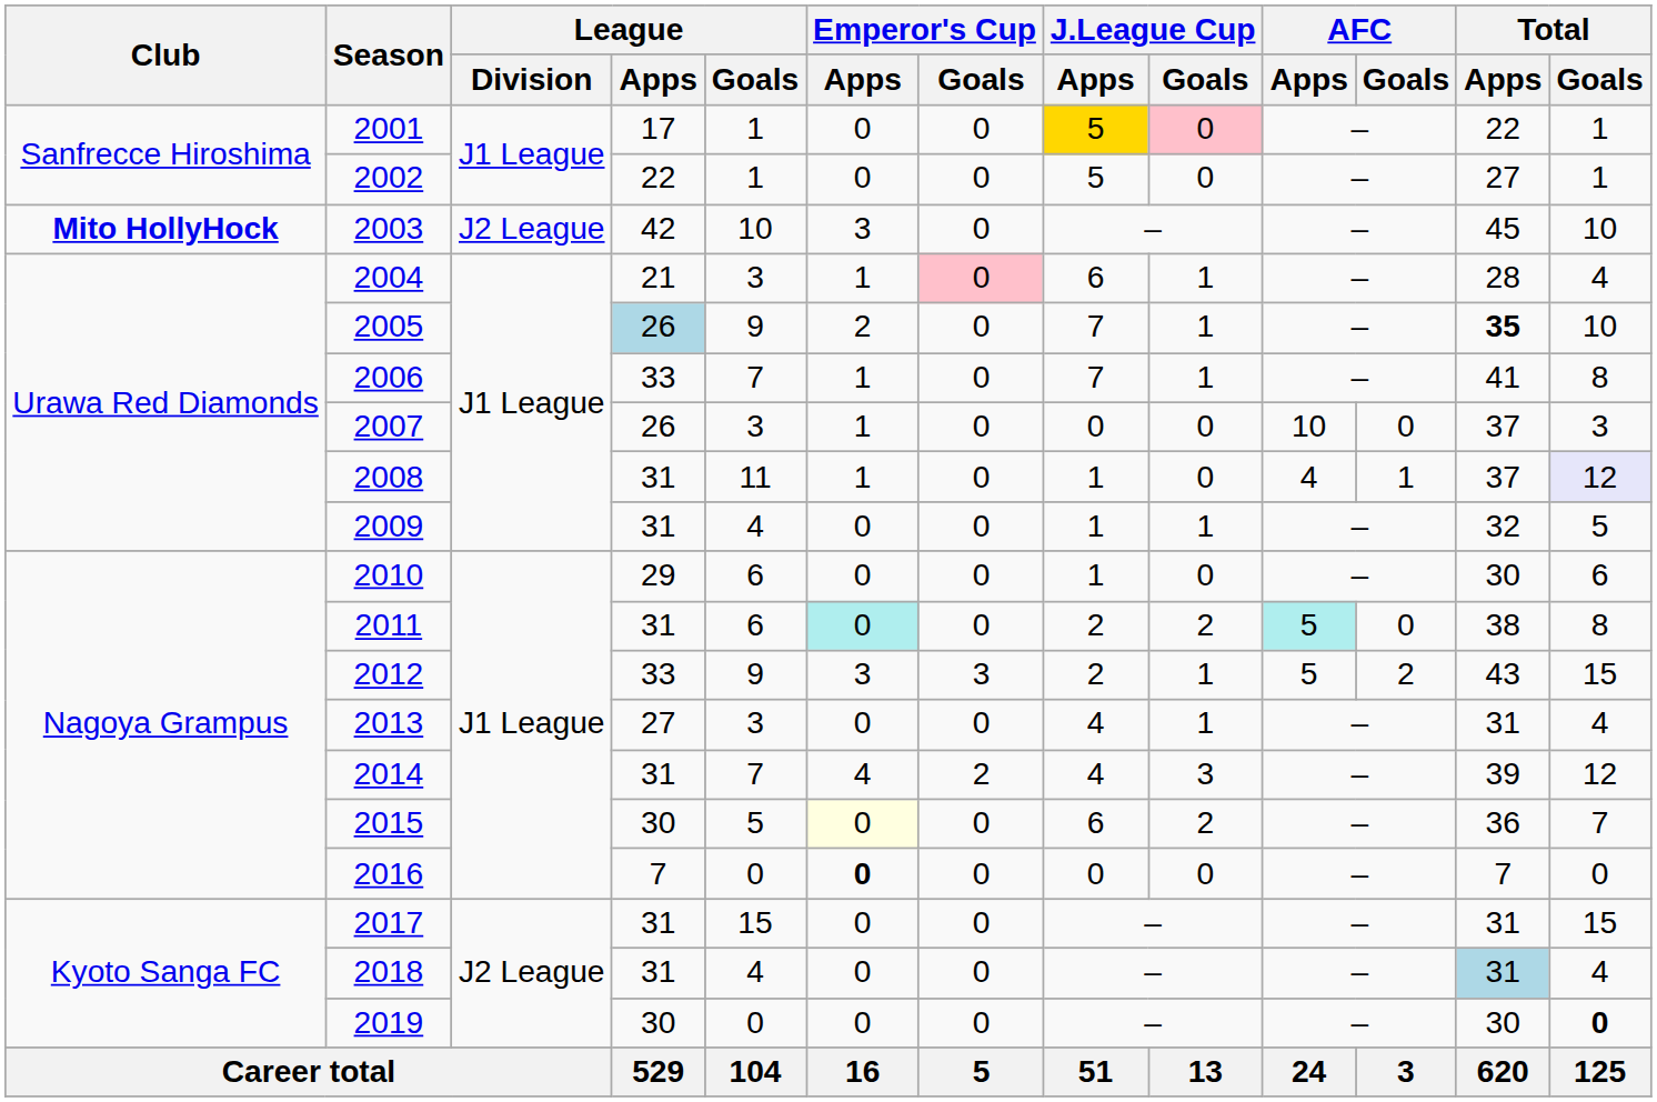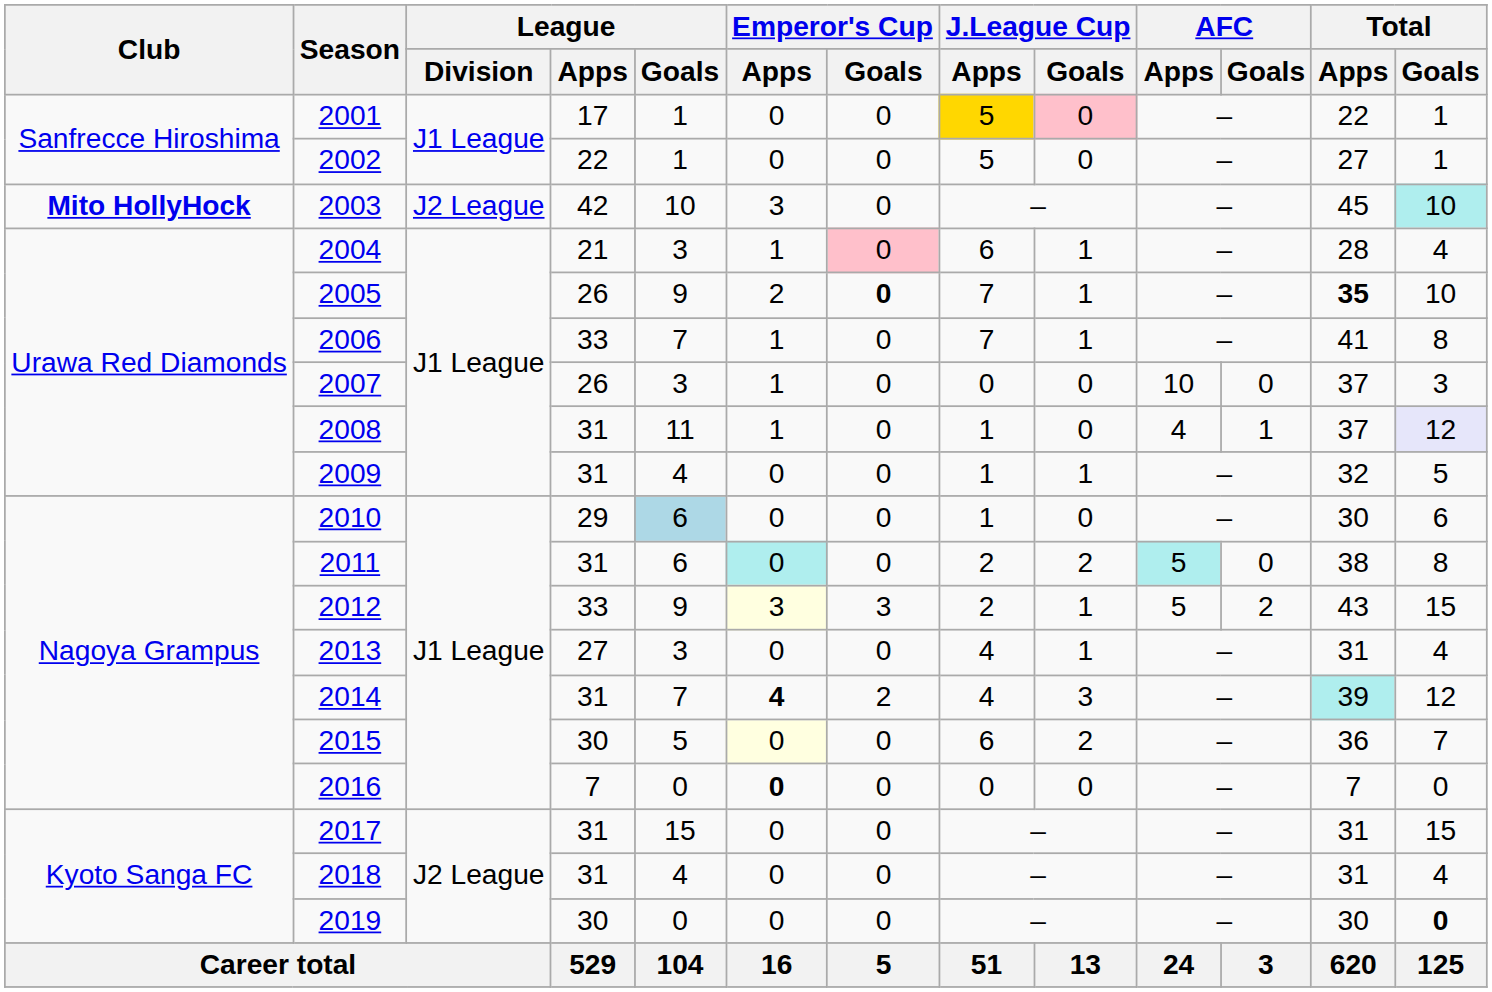2003 | Total / Goals: no background -> paleturquoise background
2005 | League / Apps: lightblue background -> no background
2005 | Emperor's Cup / Goals: normal -> bold
2010 | League / Goals: no background -> lightblue background
2012 | Emperor's Cup / Apps: no background -> lightyellow background
2014 | Emperor's Cup / Apps: normal -> bold
2014 | Total / Apps: no background -> paleturquoise background
2018 | Total / Apps: lightblue background -> no background
